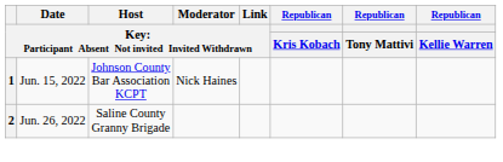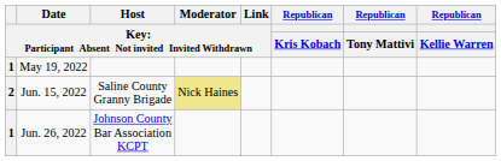+ row: 1 | May 19, 2022
Jun. 15, 2022 | column 1: 1 -> 2
Jun. 15, 2022 | column 3: Johnson County Bar Association KCPT -> Saline County Granny Brigade
Jun. 15, 2022 | column 4: no background -> khaki background
Jun. 26, 2022 | column 1: 2 -> 1
Jun. 26, 2022 | column 3: Saline County Granny Brigade -> Johnson County Bar Association KCPT
